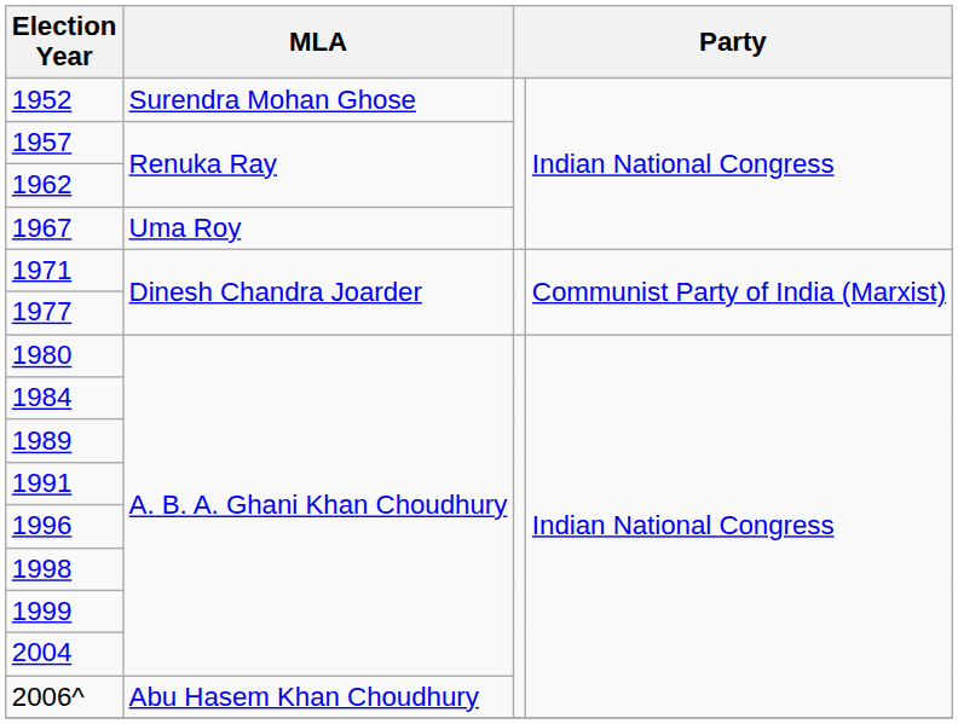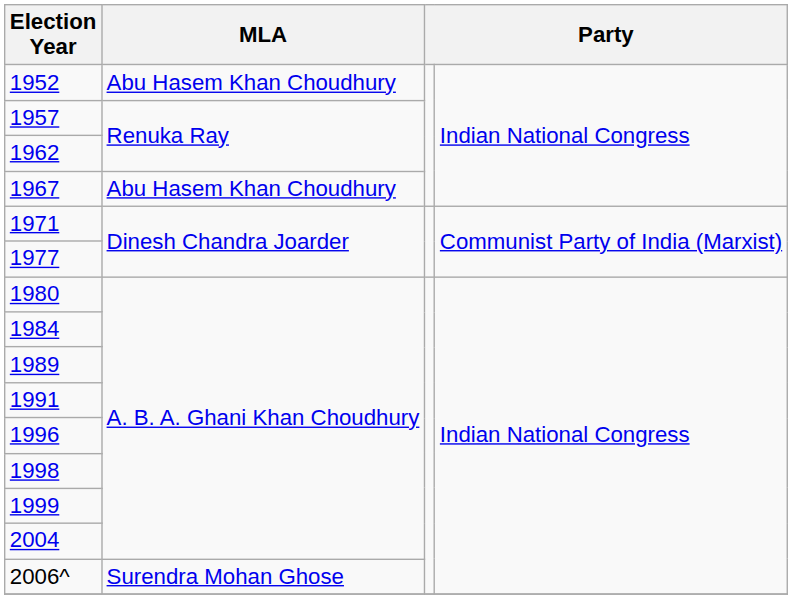1952 | MLA: Surendra Mohan Ghose -> Abu Hasem Khan Choudhury
1967 | MLA: Uma Roy -> Abu Hasem Khan Choudhury
2006^ | MLA: Abu Hasem Khan Choudhury -> Surendra Mohan Ghose
